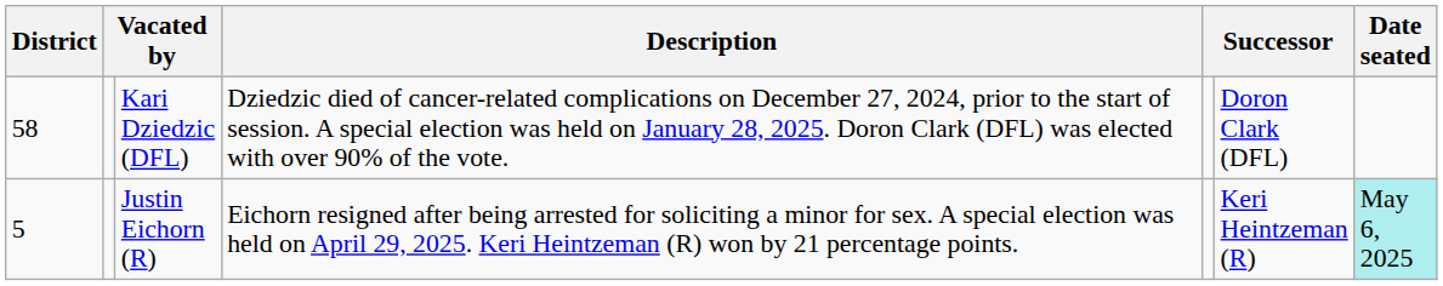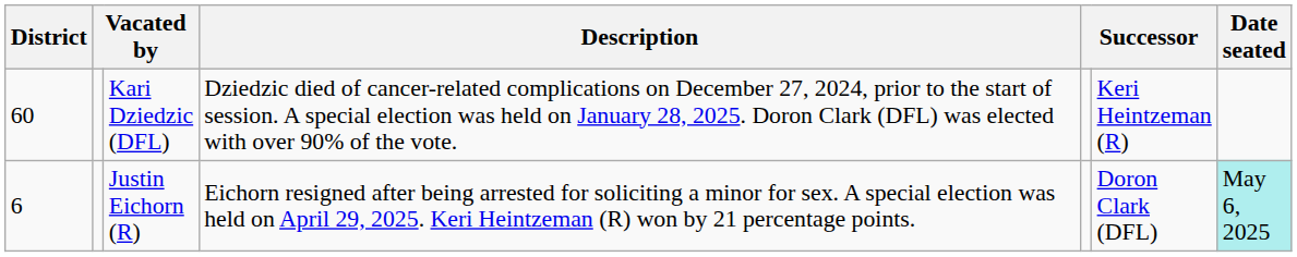Kari Dziedzic (DFL) | District: 58 -> 60
Kari Dziedzic (DFL) | column 6: Doron Clark (DFL) -> Keri Heintzeman (R)
Justin Eichorn (R) | District: 5 -> 6
Justin Eichorn (R) | column 6: Keri Heintzeman (R) -> Doron Clark (DFL)
